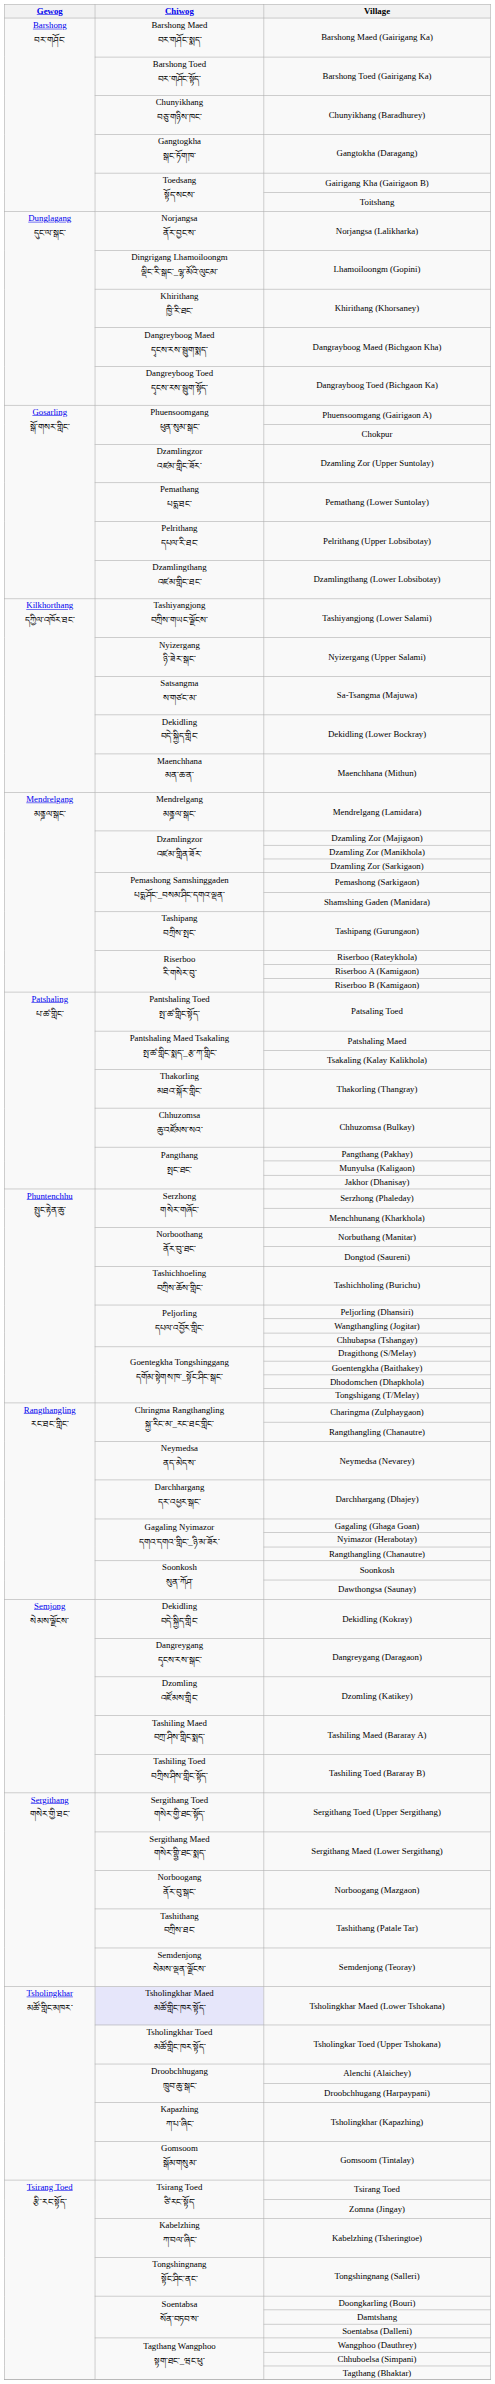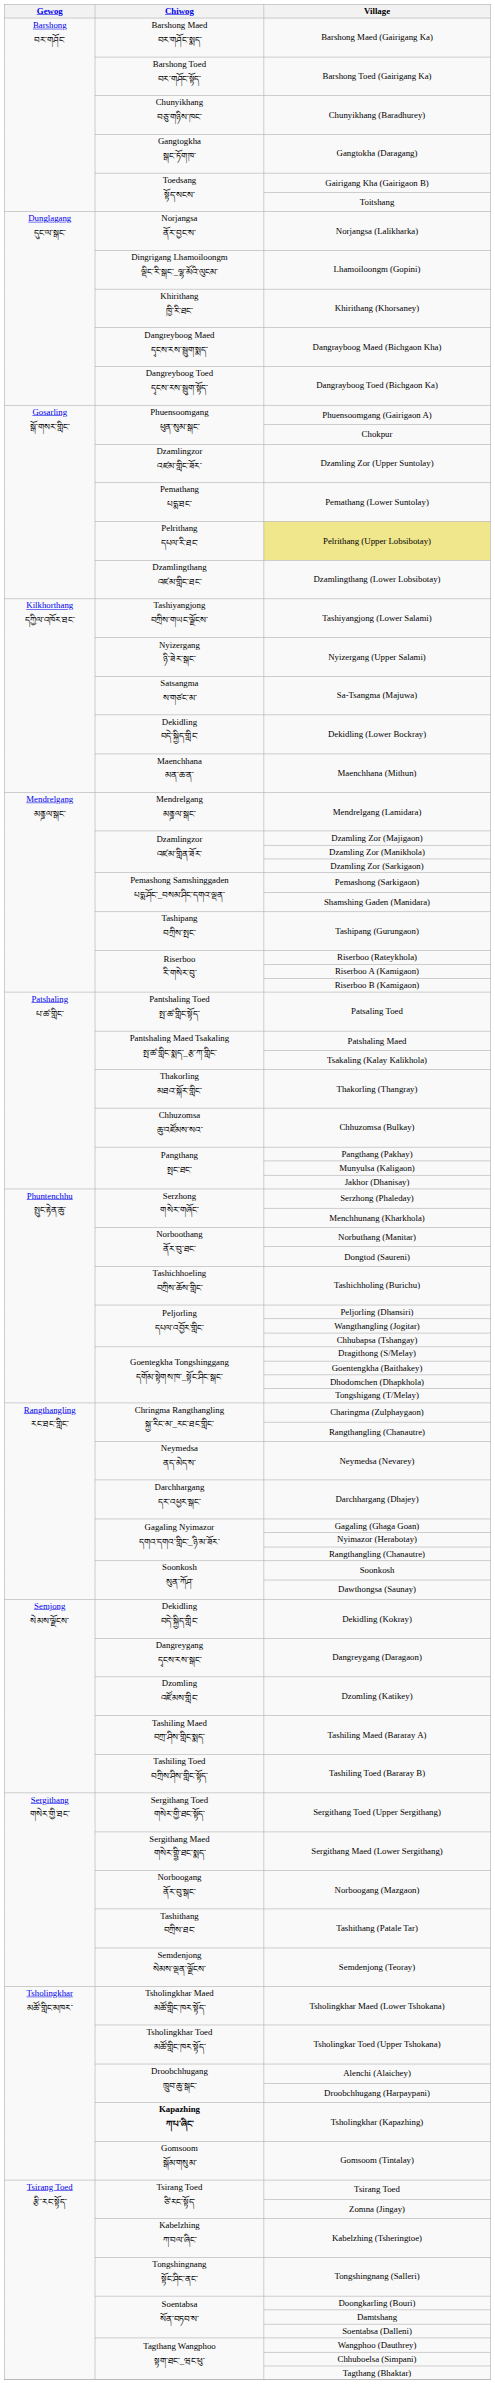Pelrithang (Upper Lobsibotay) | Village: no background -> khaki background
Tsholingkhar Maed (Lower Tshokana) | Chiwog: lavender background -> no background
Tsholingkhar (Kapazhing) | Chiwog: normal -> bold
